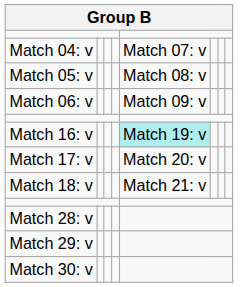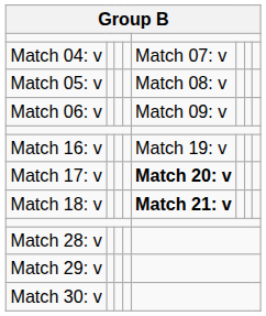Match 16: v | column 5: paleturquoise background -> no background
Match 17: v | column 5: normal -> bold
Match 18: v | column 5: normal -> bold
